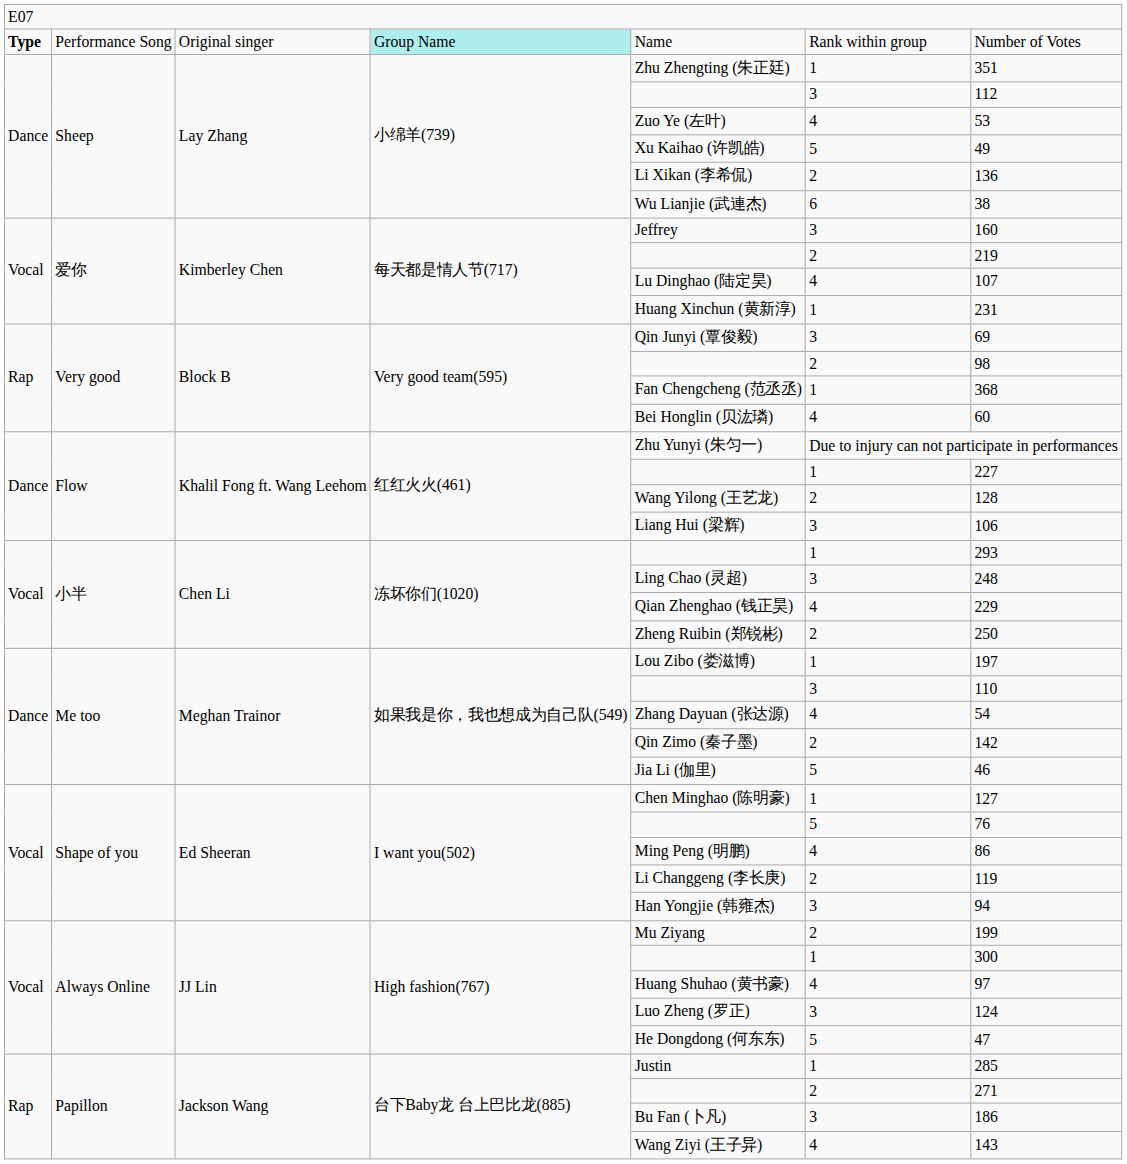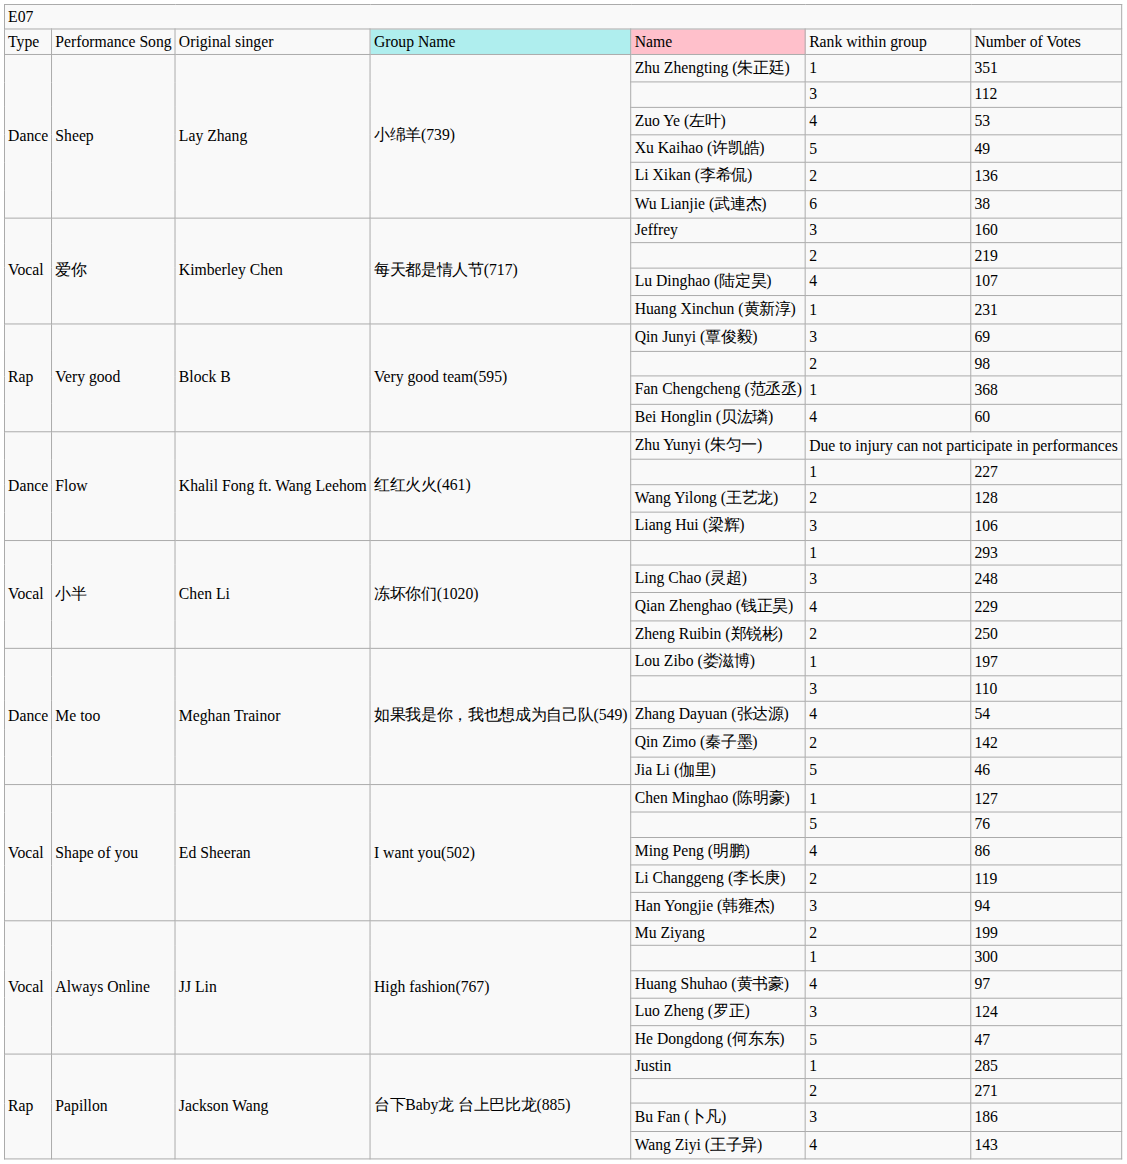Performance Song | column 1: bold -> normal
Performance Song | column 5: no background -> pink background
